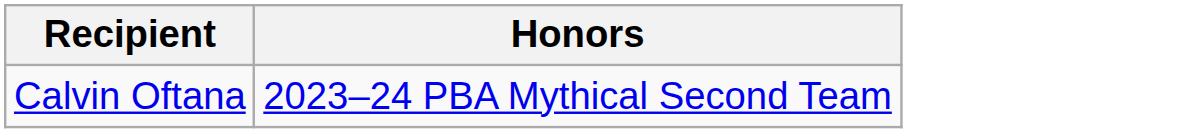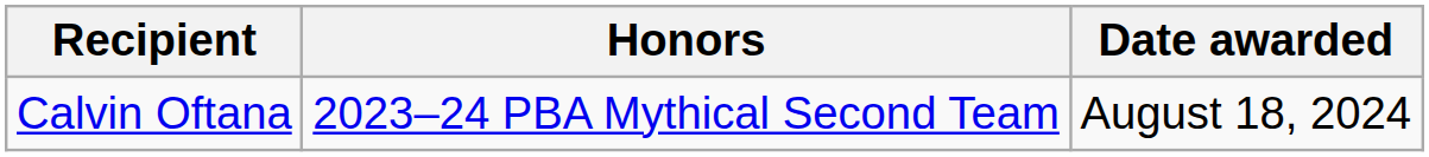+ column: Date awarded | August 18, 2024
